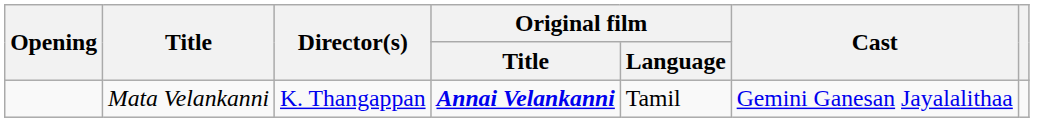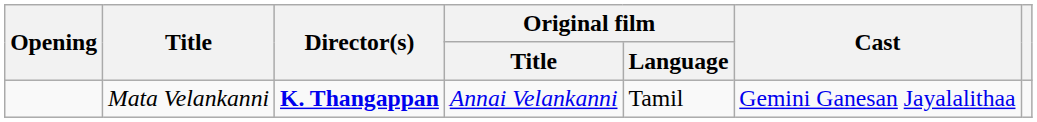Mata Velankanni | Director(s): normal -> bold
Mata Velankanni | Original film / Title: bold -> normal
